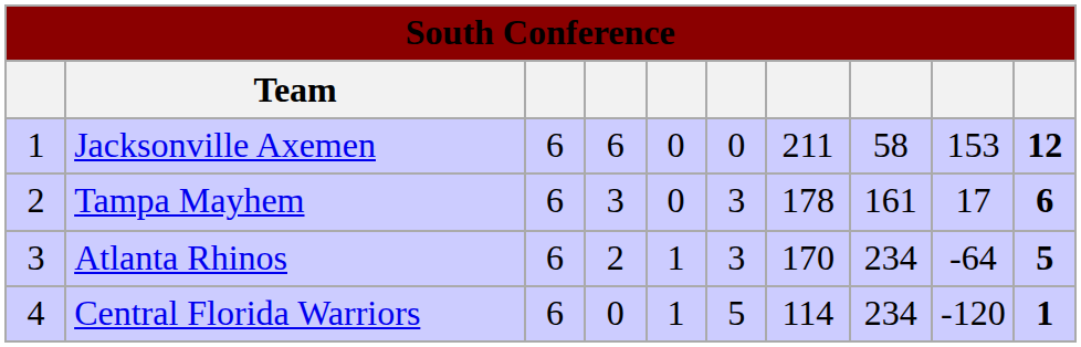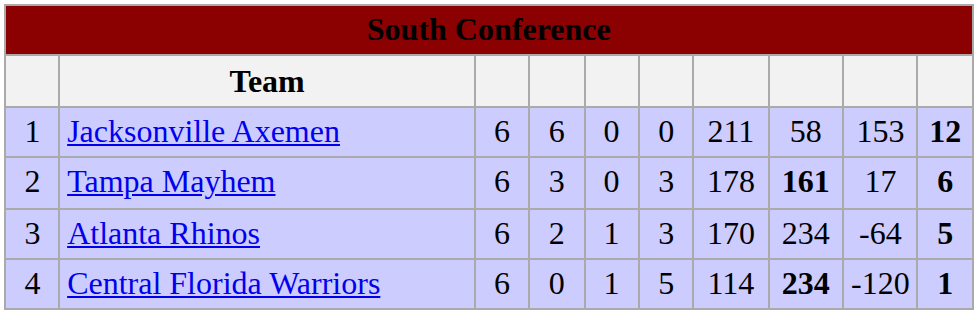Tampa Mayhem | column 8: normal -> bold
Central Florida Warriors | column 8: normal -> bold
